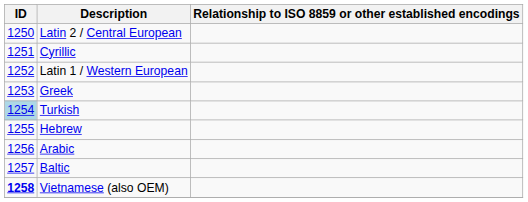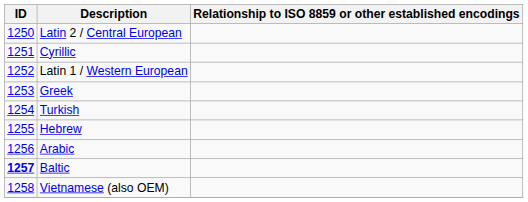Turkish | ID: lightblue background -> no background
Baltic | ID: normal -> bold
Vietnamese (also OEM) | ID: bold -> normal
